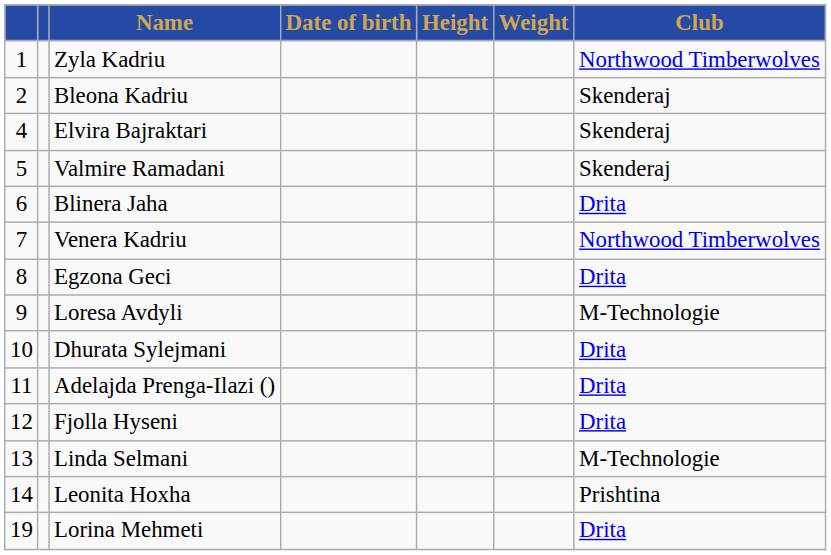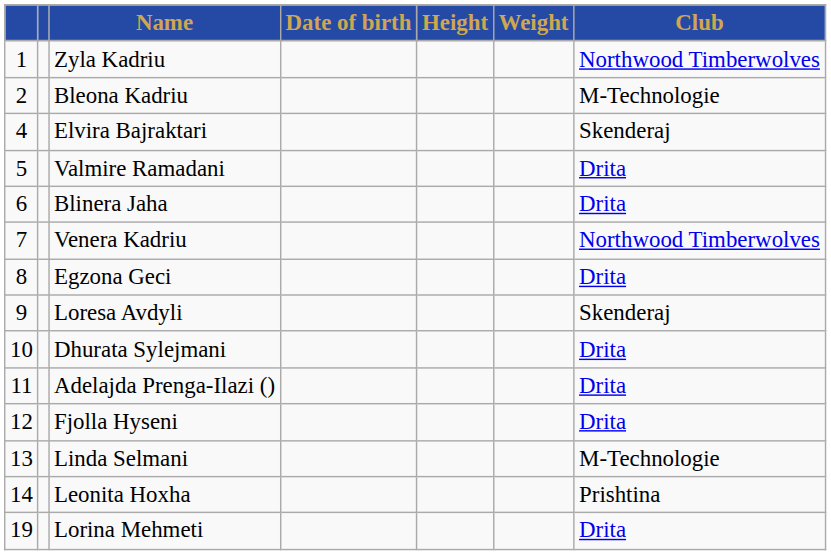Bleona Kadriu | Club: Skenderaj -> M-Technologie
Valmire Ramadani | Club: Skenderaj -> Drita
Loresa Avdyli | Club: M-Technologie -> Skenderaj
